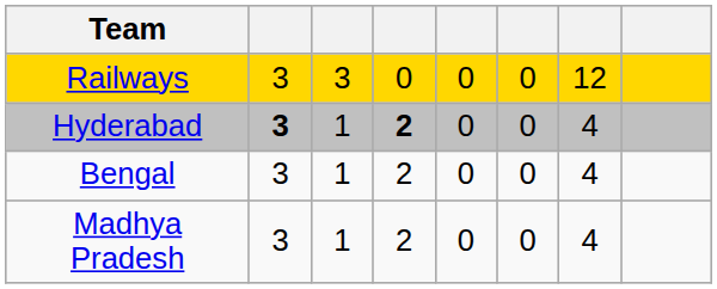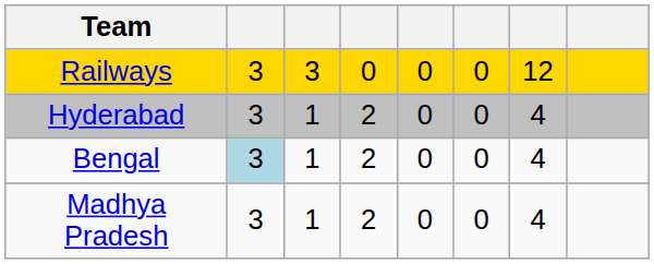Hyderabad | column 2: bold -> normal
Hyderabad | column 4: bold -> normal
Bengal | column 2: no background -> lightblue background
